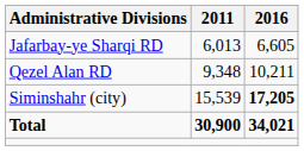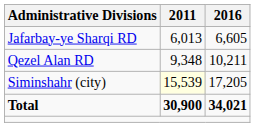Siminshahr (city) | 2011: no background -> lightyellow background
Siminshahr (city) | 2016: bold -> normal
